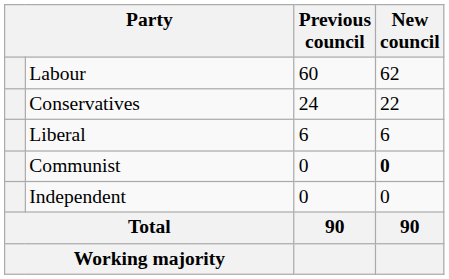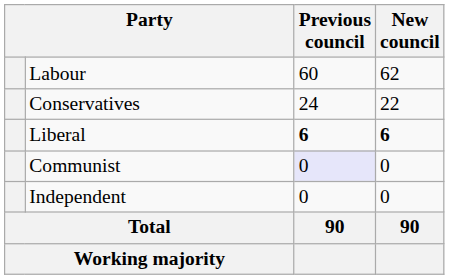Liberal | Previous council: normal -> bold
Liberal | New council: normal -> bold
Communist | Previous council: no background -> lavender background
Communist | New council: bold -> normal
